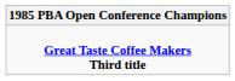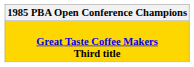row 2 | column 1: no background -> gold background
